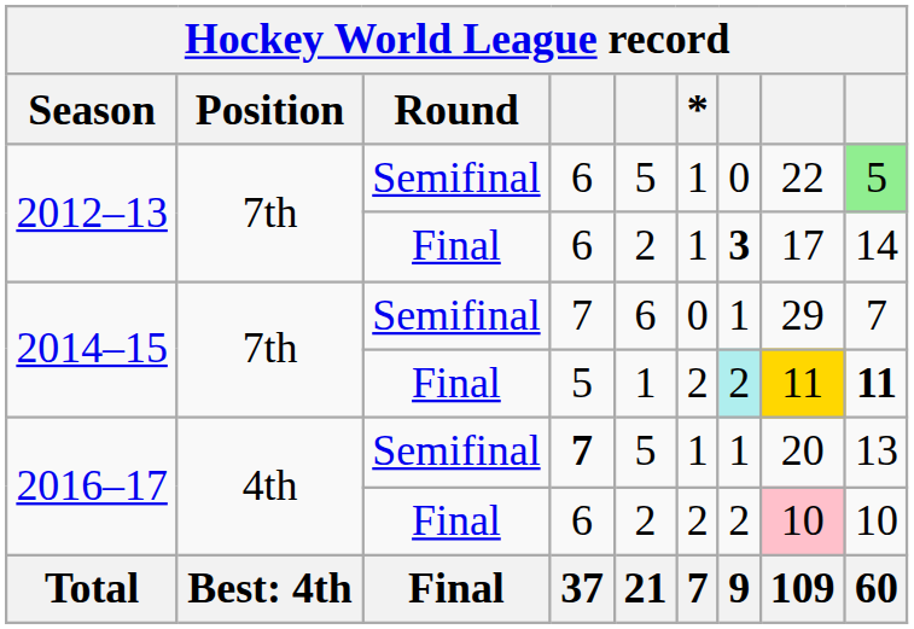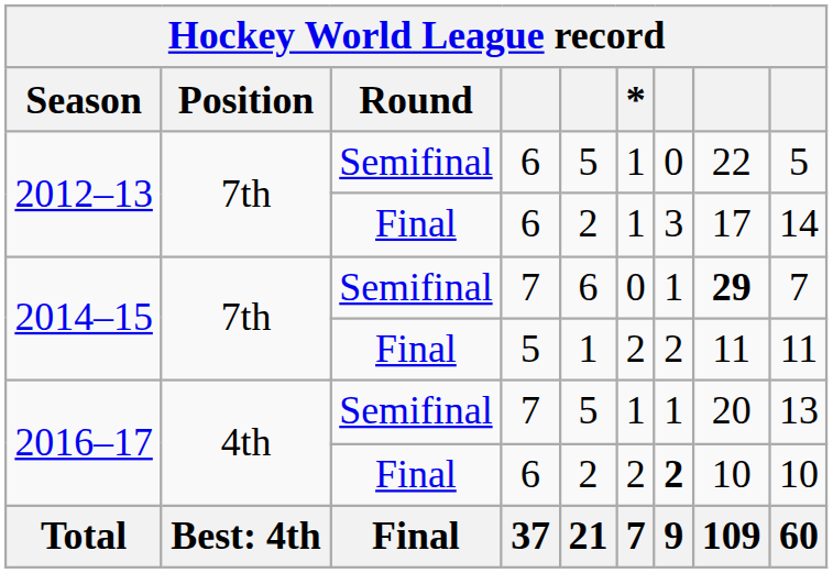2012–13 / Semifinal | column 9: lightgreen background -> no background
2012–13 / Final | column 7: bold -> normal
2014–15 / Semifinal | column 8: normal -> bold
2014–15 / Final | column 7: paleturquoise background -> no background
2014–15 / Final | column 8: gold background -> no background
2014–15 / Final | column 9: bold -> normal
2016–17 / Semifinal | column 4: bold -> normal
2016–17 / Final | column 7: normal -> bold
2016–17 / Final | column 8: pink background -> no background
